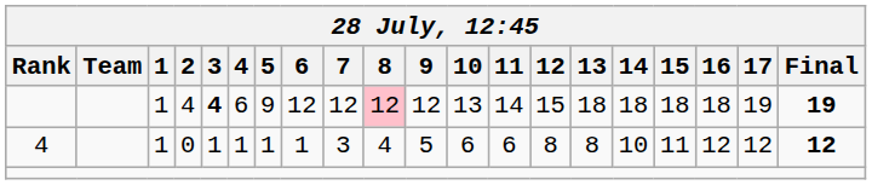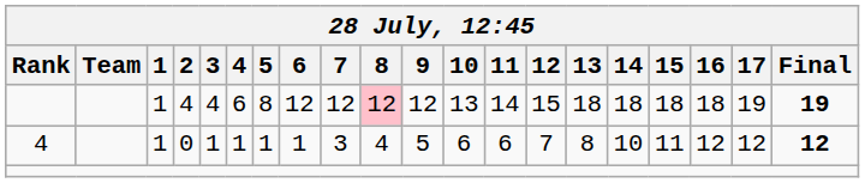row 3 | 3: bold -> normal
row 3 | 5: 9 -> 8
row 4 | 12: 8 -> 7
